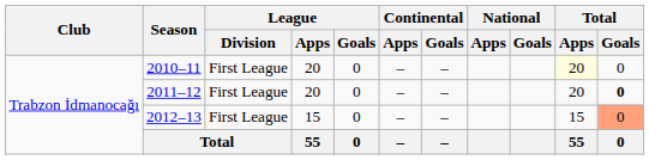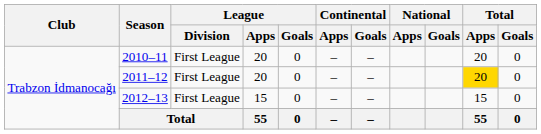2010–11 | Total / Apps: lightyellow background -> no background
2011–12 | Total / Apps: no background -> gold background
2011–12 | Total / Goals: bold -> normal
2012–13 | Total / Goals: lightsalmon background -> no background
